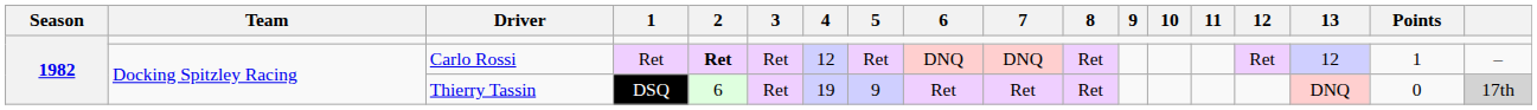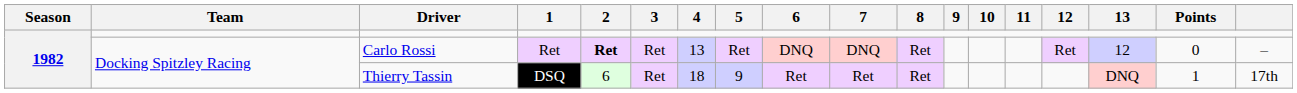Carlo Rossi | 4: 12 -> 13
Carlo Rossi | Points: 1 -> 0
Thierry Tassin | 4: 19 -> 18
Thierry Tassin | Points: 0 -> 1
Thierry Tassin | column 18: lightgrey background -> no background
